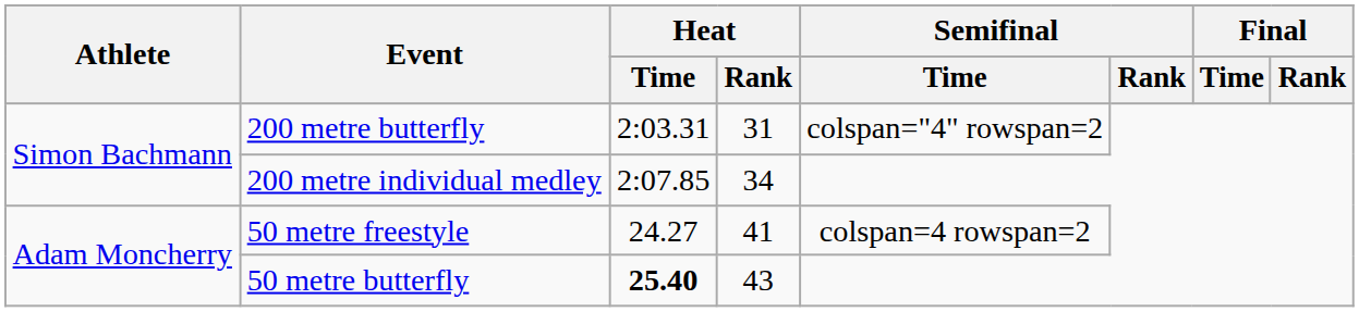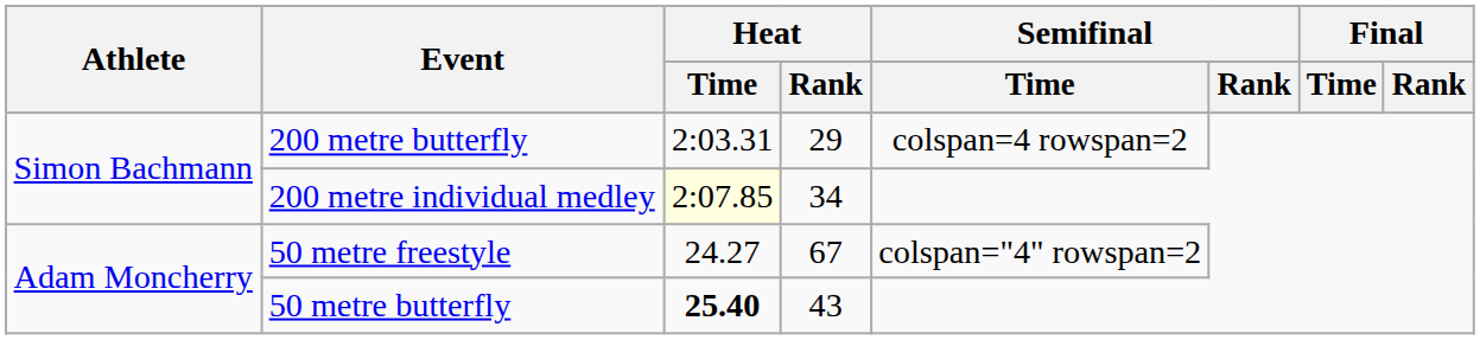200 metre butterfly | Heat / Rank: 31 -> 29
200 metre butterfly | Semifinal / Time: colspan="4" rowspan=2 -> colspan=4 rowspan=2
200 metre individual medley | Heat / Time: no background -> lightyellow background
50 metre freestyle | Heat / Rank: 41 -> 67
50 metre freestyle | Semifinal / Time: colspan=4 rowspan=2 -> colspan="4" rowspan=2
